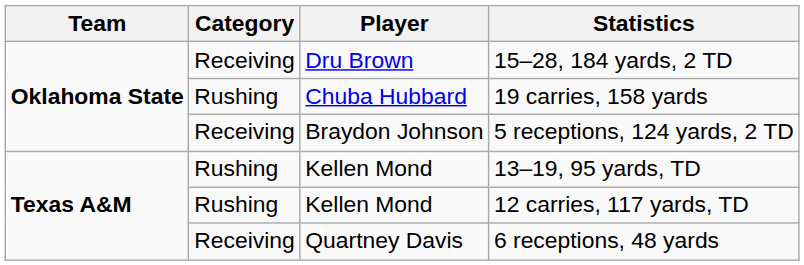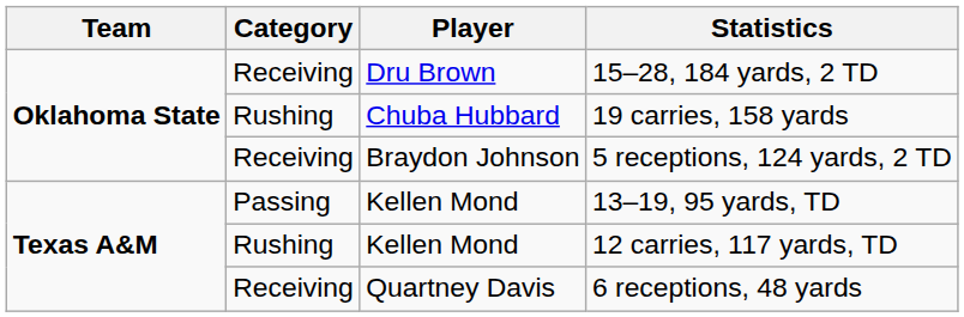13–19, 95 yards, TD | Category: Rushing -> Passing
